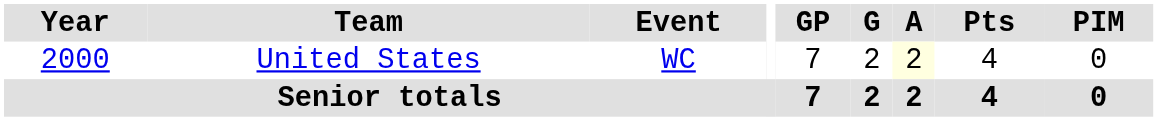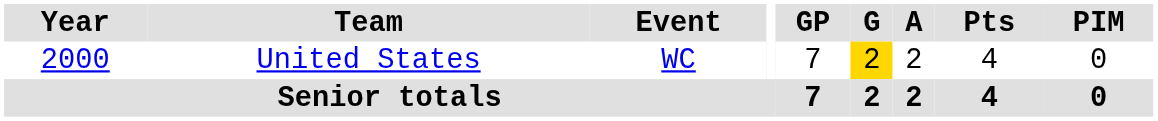United States | G: no background -> gold background
United States | A: lightyellow background -> no background
